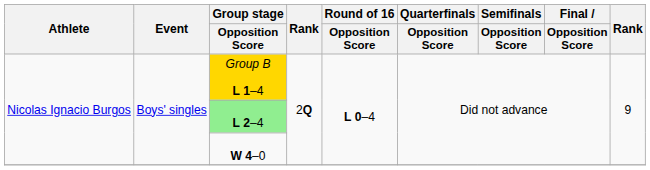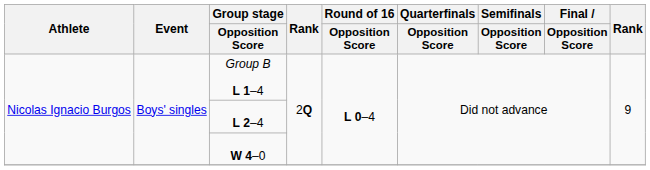Group B L 1–4 | Group stage / Opposition Score: gold background -> no background
L 2–4 | Group stage / Opposition Score: lightgreen background -> no background
